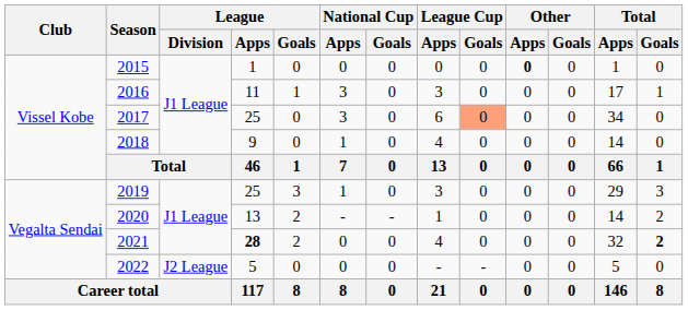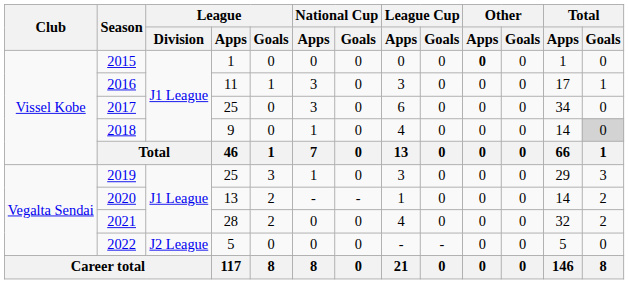2017 | League Cup / Goals: lightsalmon background -> no background
2018 | Total / Goals: no background -> lightgrey background
2021 | League / Apps: bold -> normal
2021 | Total / Goals: bold -> normal
